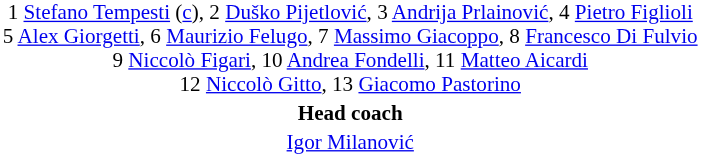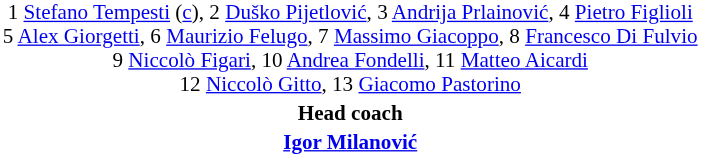row 3 | column 1: normal -> bold
